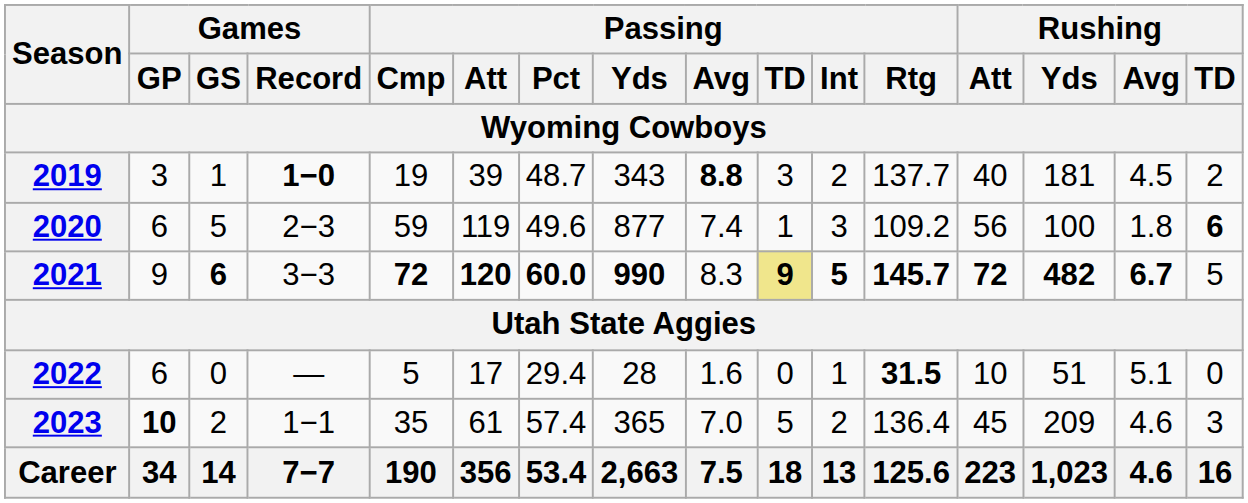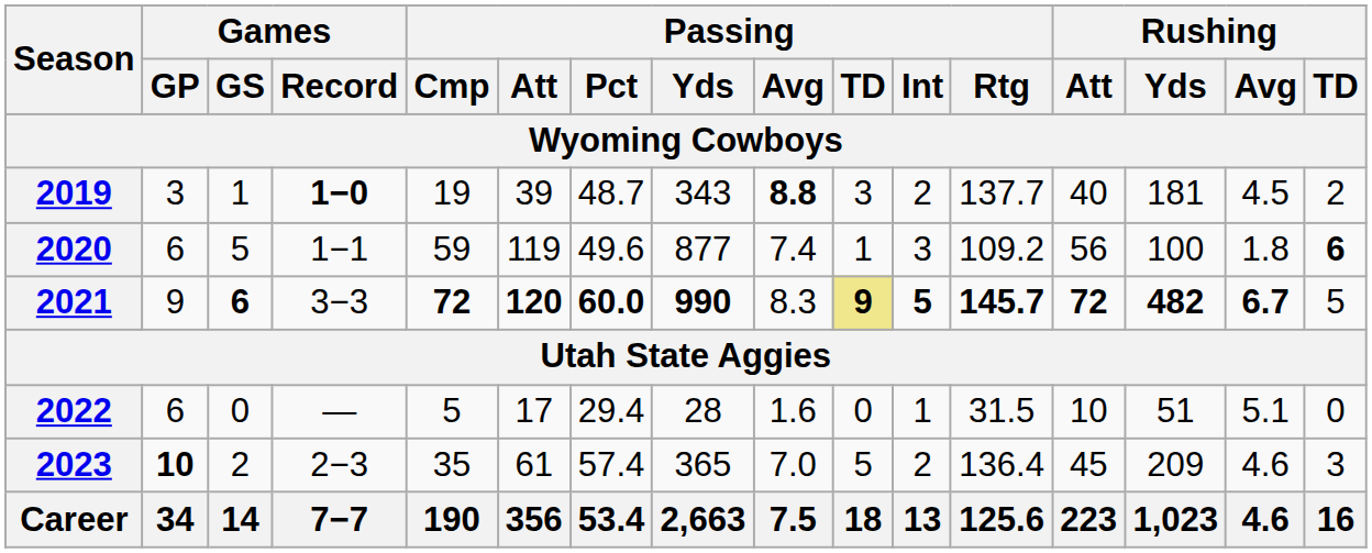2020 | Games / Record / Wyoming Cowboys: 2−3 -> 1−1
2022 | Passing / Rtg / Wyoming Cowboys: bold -> normal
2023 | Games / Record / Wyoming Cowboys: 1−1 -> 2−3
